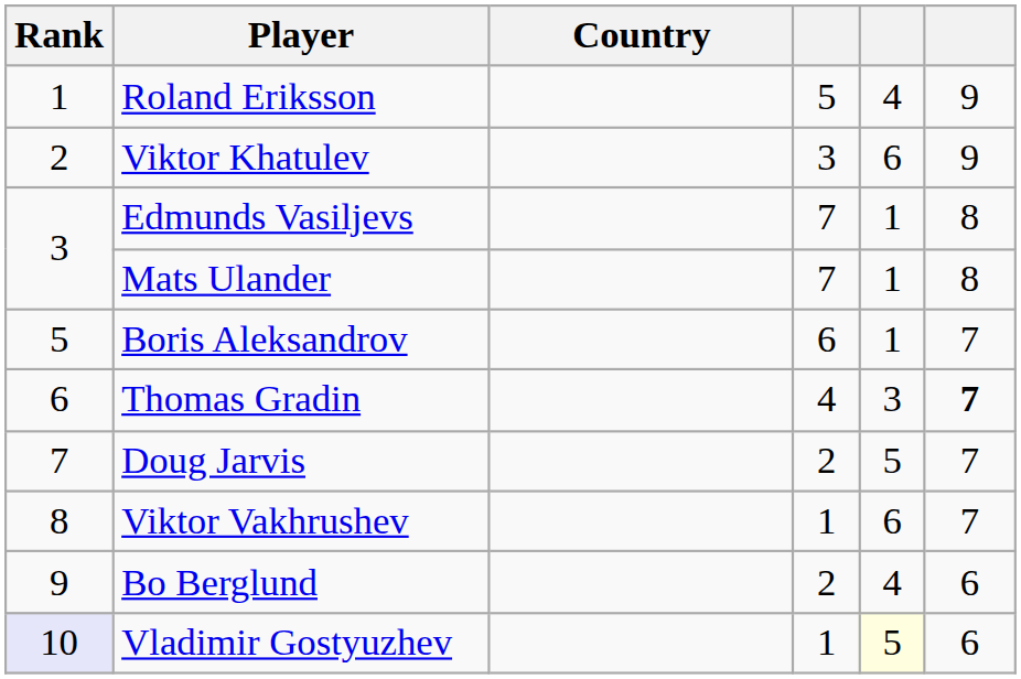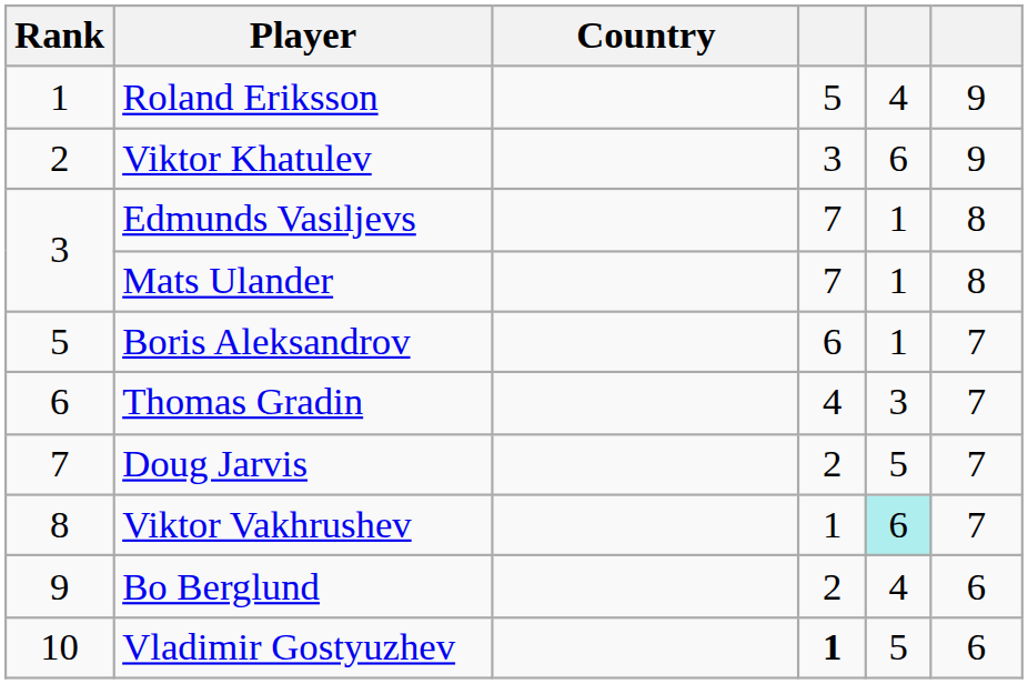Thomas Gradin | column 6: bold -> normal
Viktor Vakhrushev | column 5: no background -> paleturquoise background
Vladimir Gostyuzhev | Rank: lavender background -> no background
Vladimir Gostyuzhev | column 4: normal -> bold
Vladimir Gostyuzhev | column 5: lightyellow background -> no background
